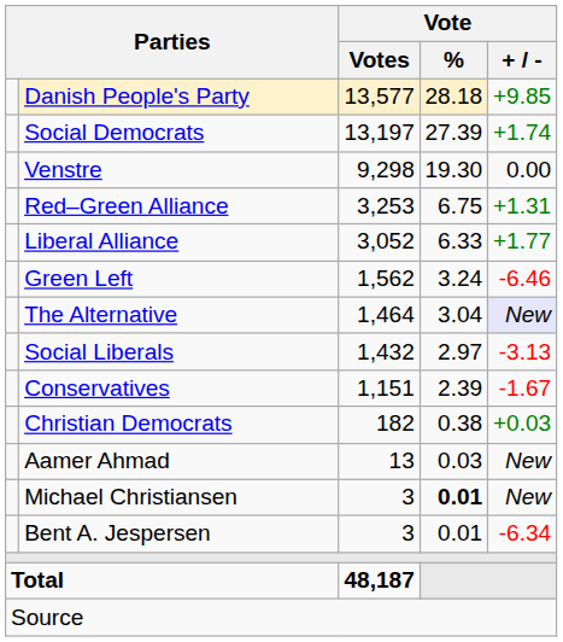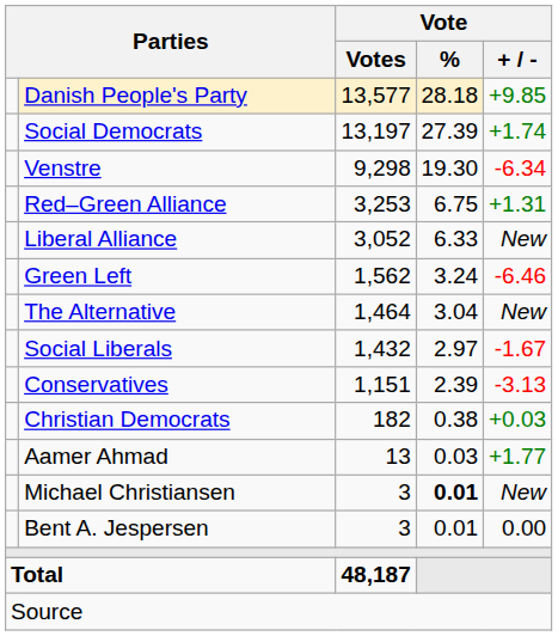Venstre | Vote / + / -: 0.00 -> -6.34
Liberal Alliance | Vote / + / -: +1.77 -> New
The Alternative | Vote / + / -: lavender background -> no background
Social Liberals | Vote / + / -: -3.13 -> -1.67
Conservatives | Vote / + / -: -1.67 -> -3.13
Aamer Ahmad | Vote / + / -: New -> +1.77
Bent A. Jespersen | Vote / + / -: -6.34 -> 0.00
